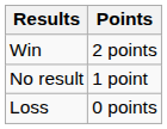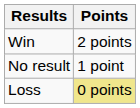Loss | Points: no background -> khaki background
